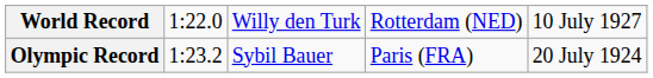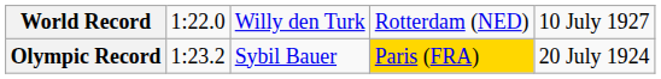Olympic Record | column 4: no background -> gold background
